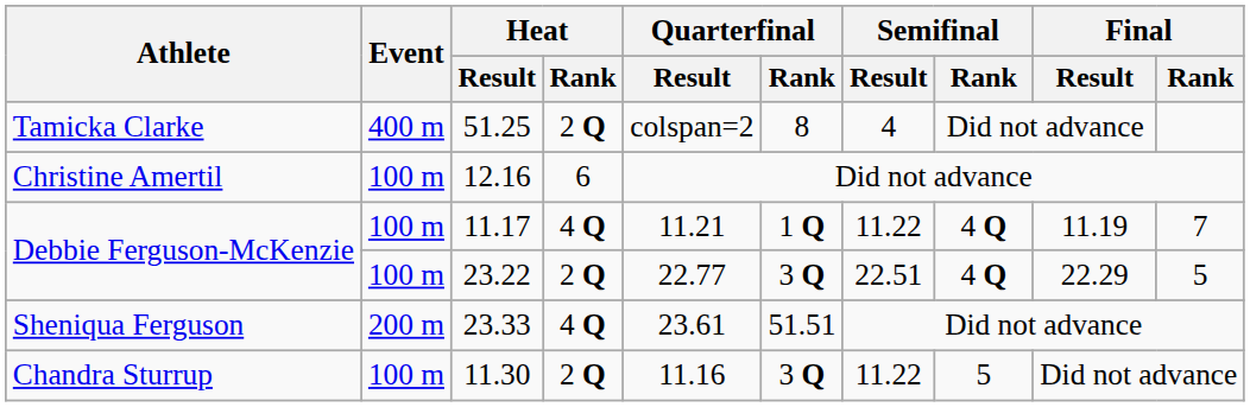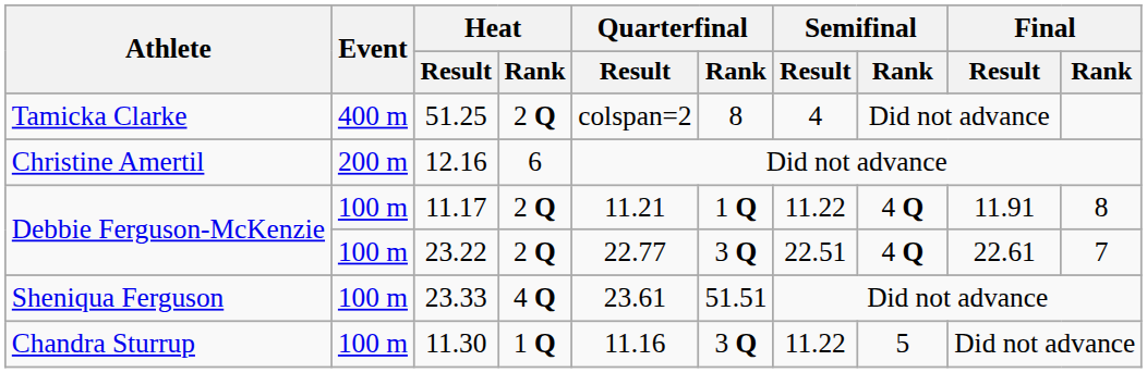12.16 | Event: 100 m -> 200 m
11.17 | Heat / Rank: 4 Q -> 2 Q
11.17 | Final / Result: 11.19 -> 11.91
11.17 | Final / Rank: 7 -> 8
23.22 | Final / Result: 22.29 -> 22.61
23.22 | Final / Rank: 5 -> 7
23.33 | Event: 200 m -> 100 m
11.30 | Heat / Rank: 2 Q -> 1 Q
